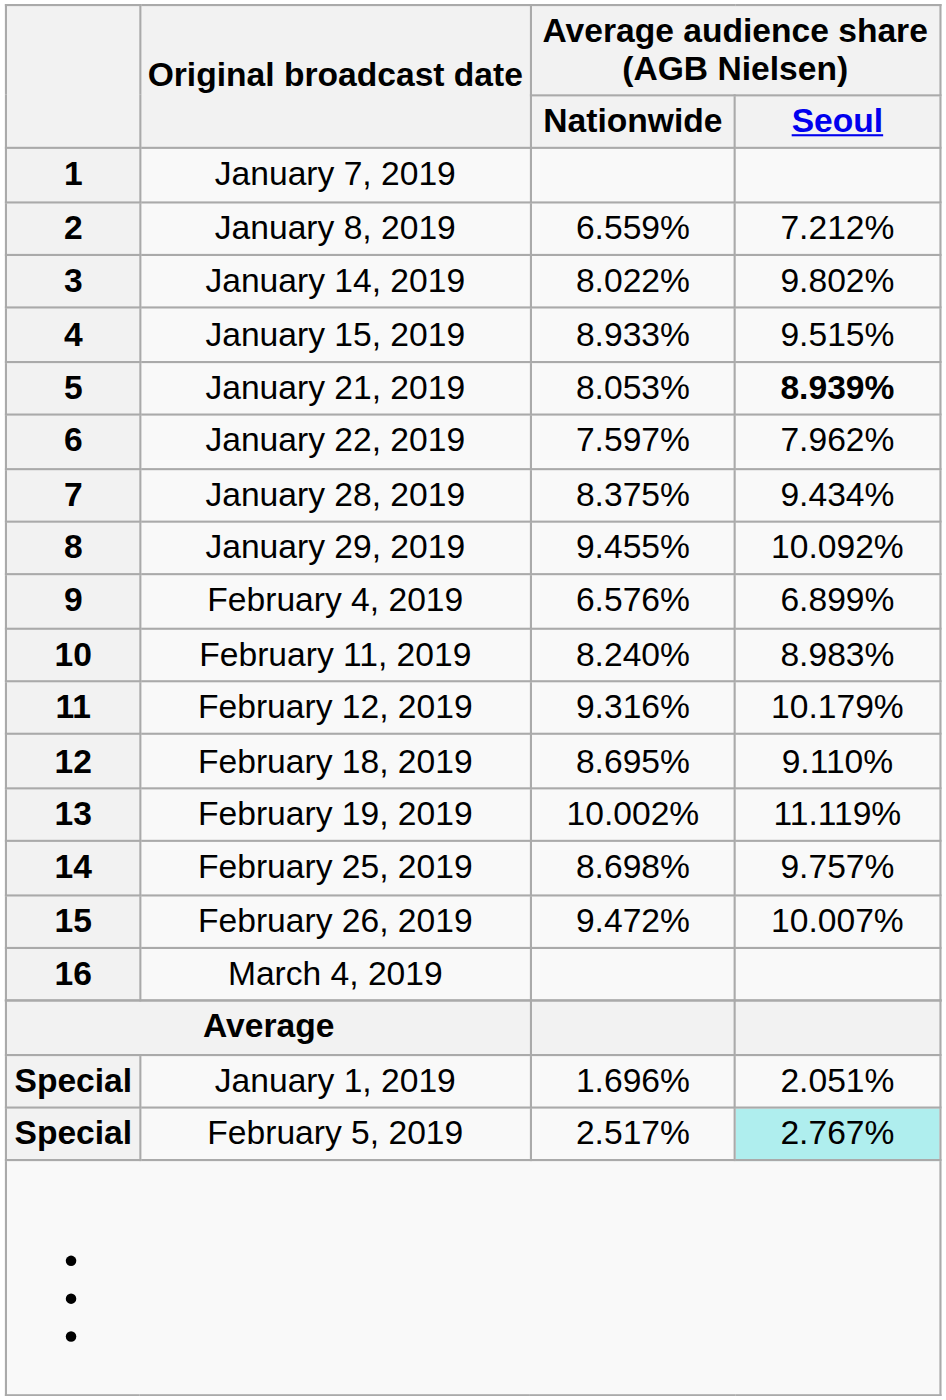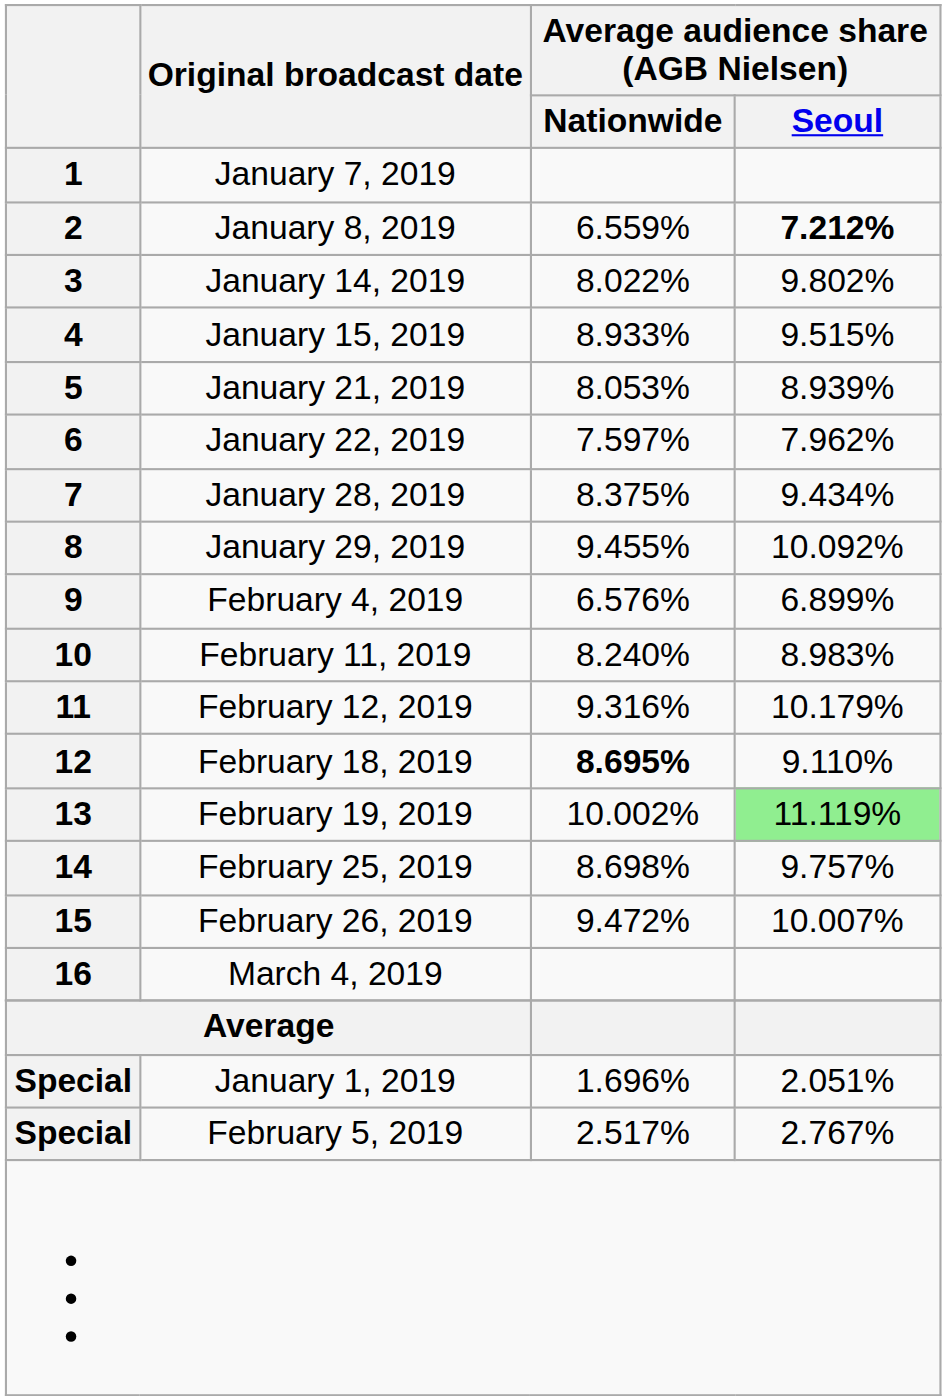2 | Average audience share (AGB Nielsen) / Seoul: normal -> bold
5 | Average audience share (AGB Nielsen) / Seoul: bold -> normal
12 | Average audience share (AGB Nielsen) / Nationwide: normal -> bold
13 | Average audience share (AGB Nielsen) / Seoul: no background -> lightgreen background
Special / February 5, 2019 | Average audience share (AGB Nielsen) / Seoul: paleturquoise background -> no background
